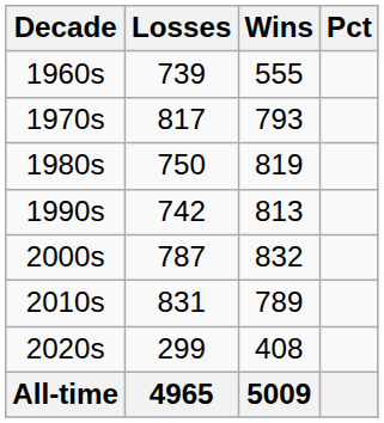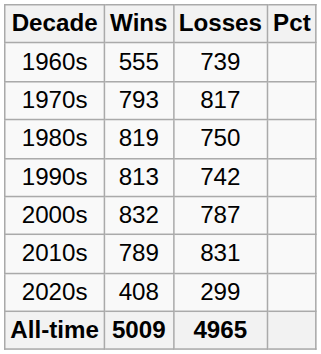columns swapped: Wins <-> Losses
